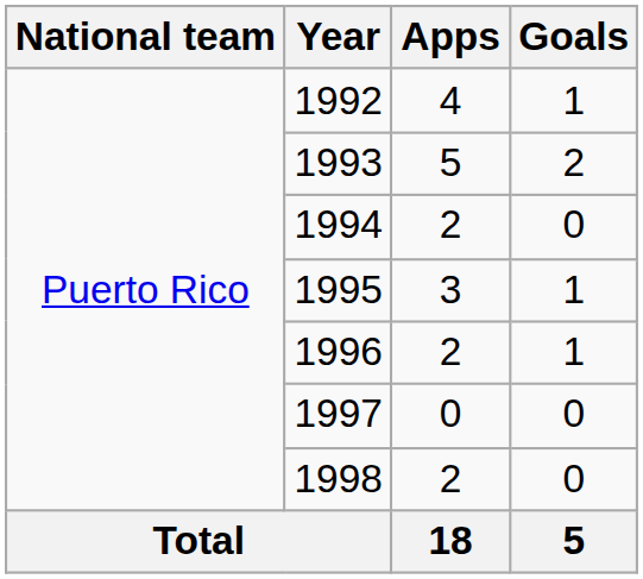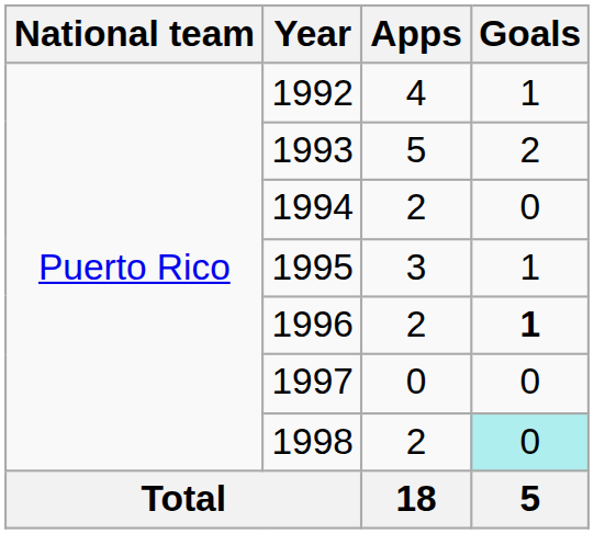1996 | Goals: normal -> bold
1998 | Goals: no background -> paleturquoise background
